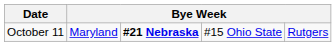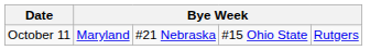October 11 | column 3: bold -> normal
